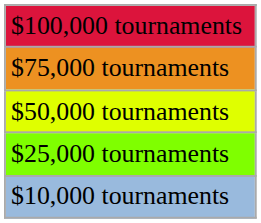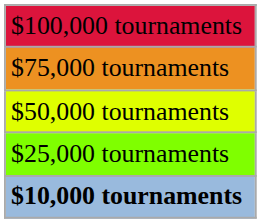row 5 | column 1: normal -> bold
